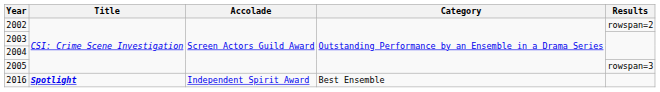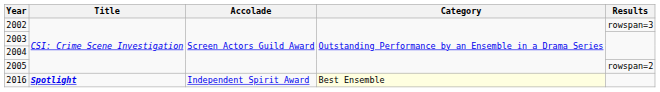2002 | Results: rowspan=2 -> rowspan=3
2005 | Results: rowspan=3 -> rowspan=2
2016 | Category: no background -> lightyellow background
